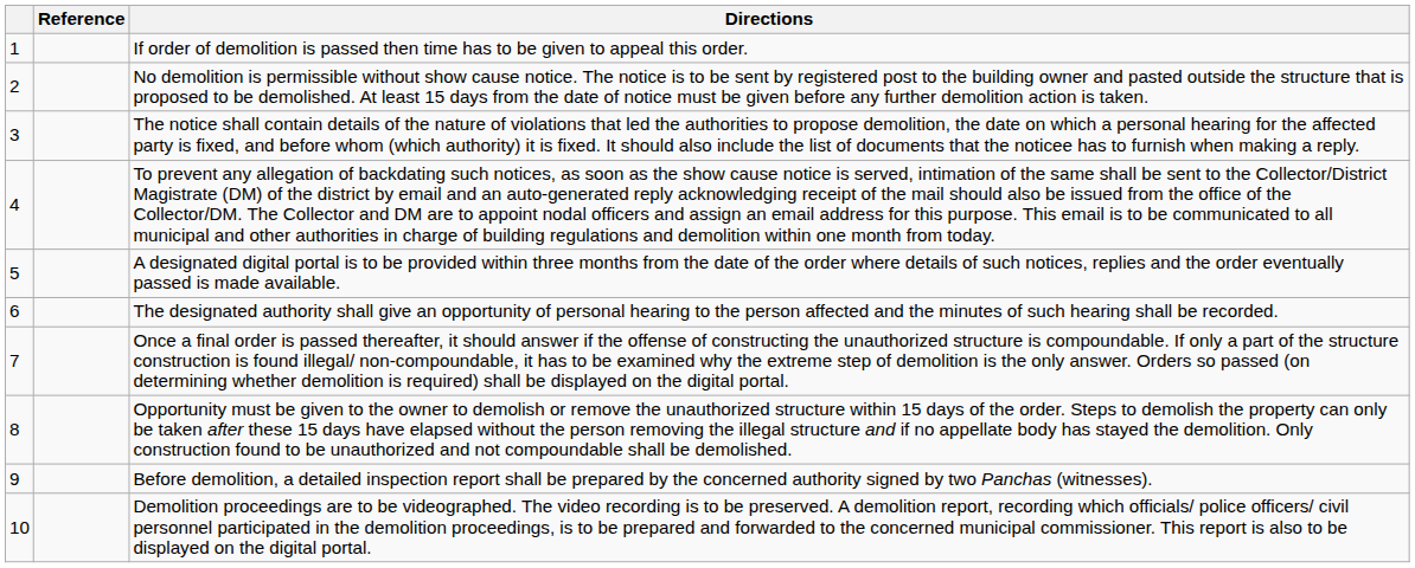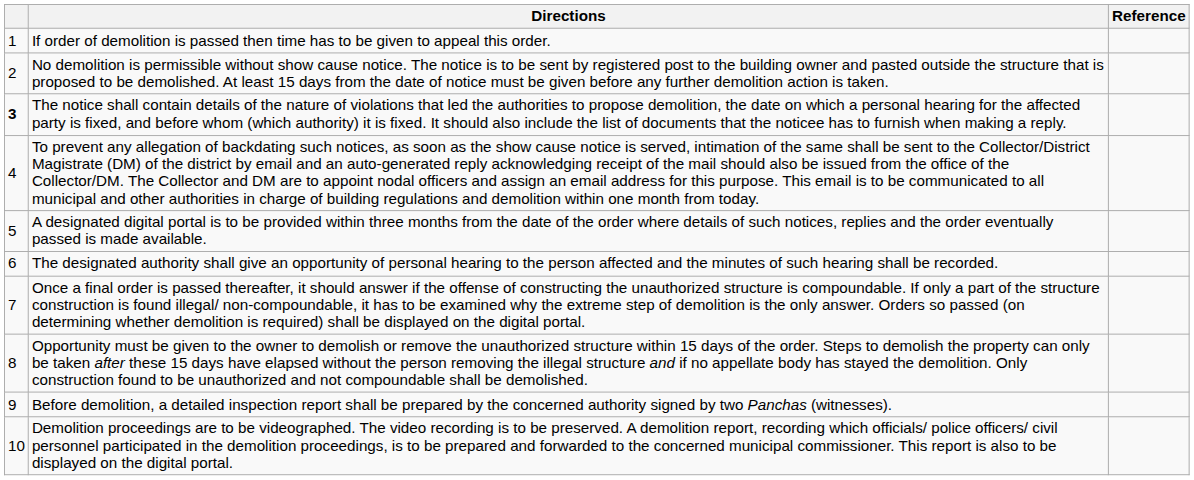columns swapped: Directions <-> Reference
row 4 | column 1: normal -> bold
